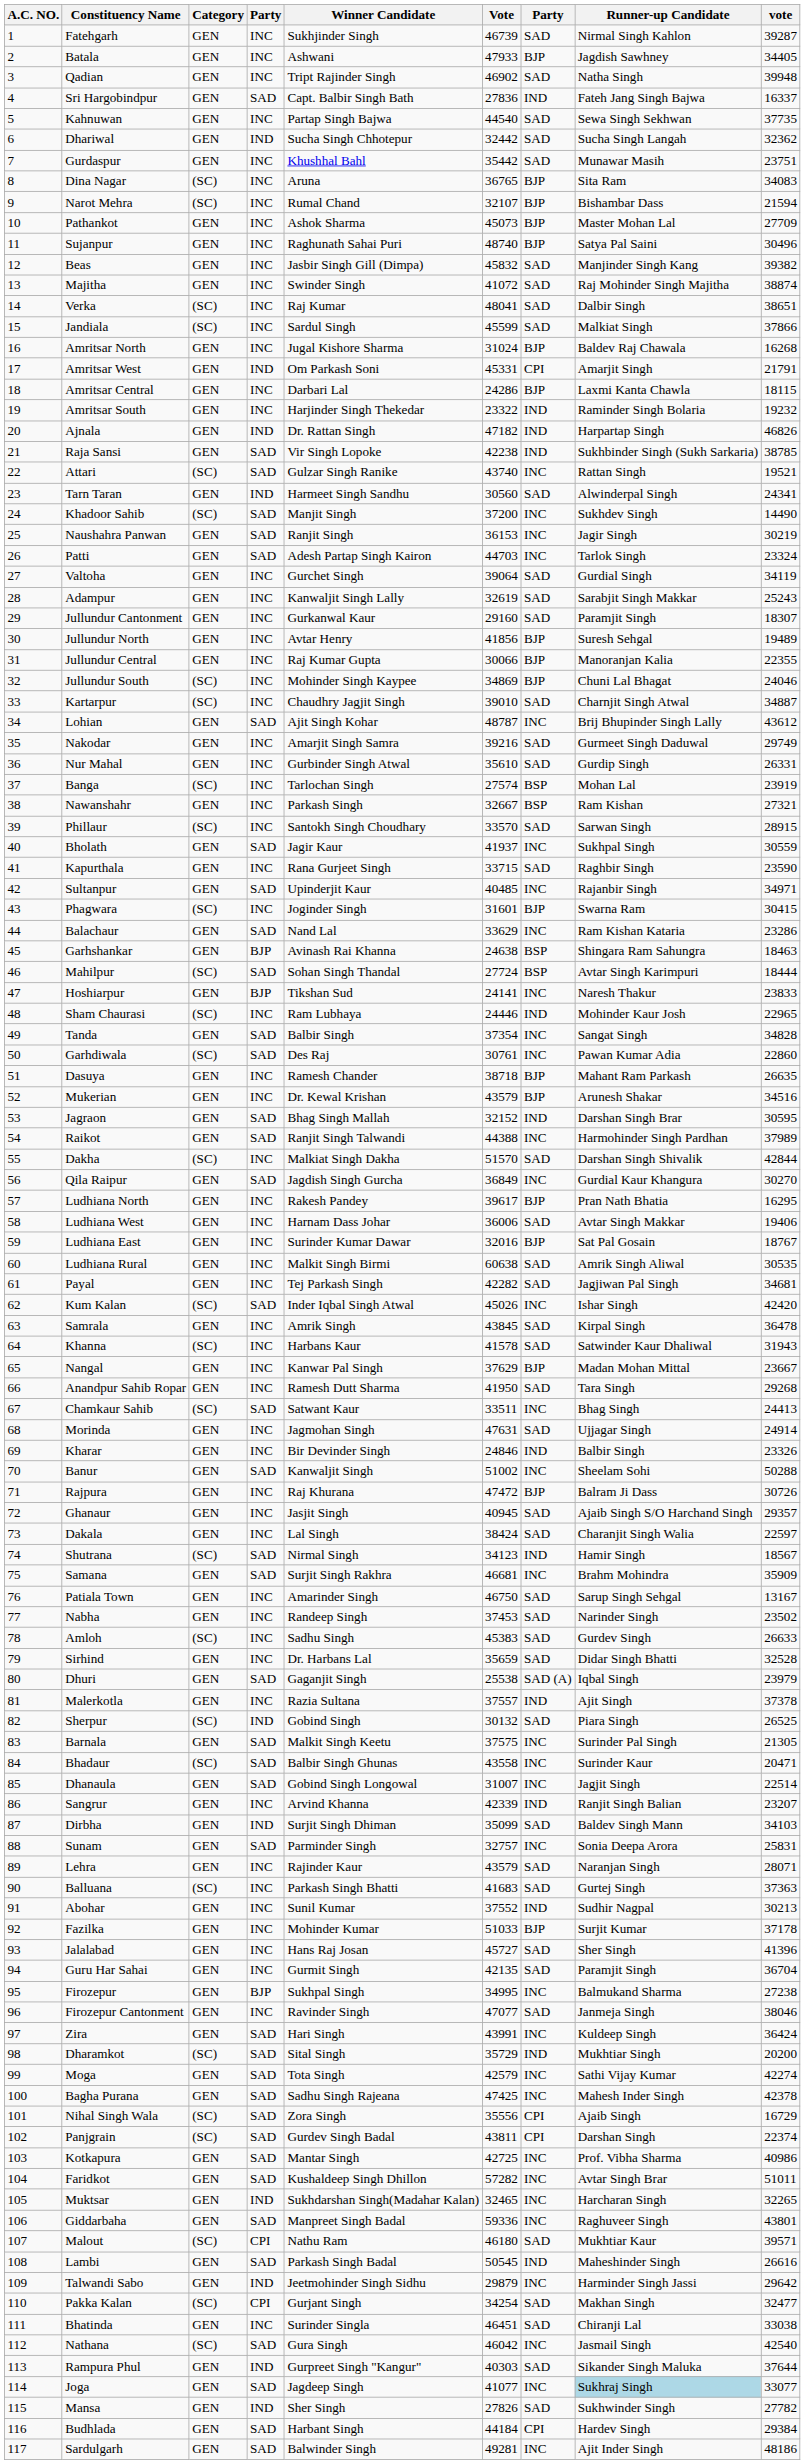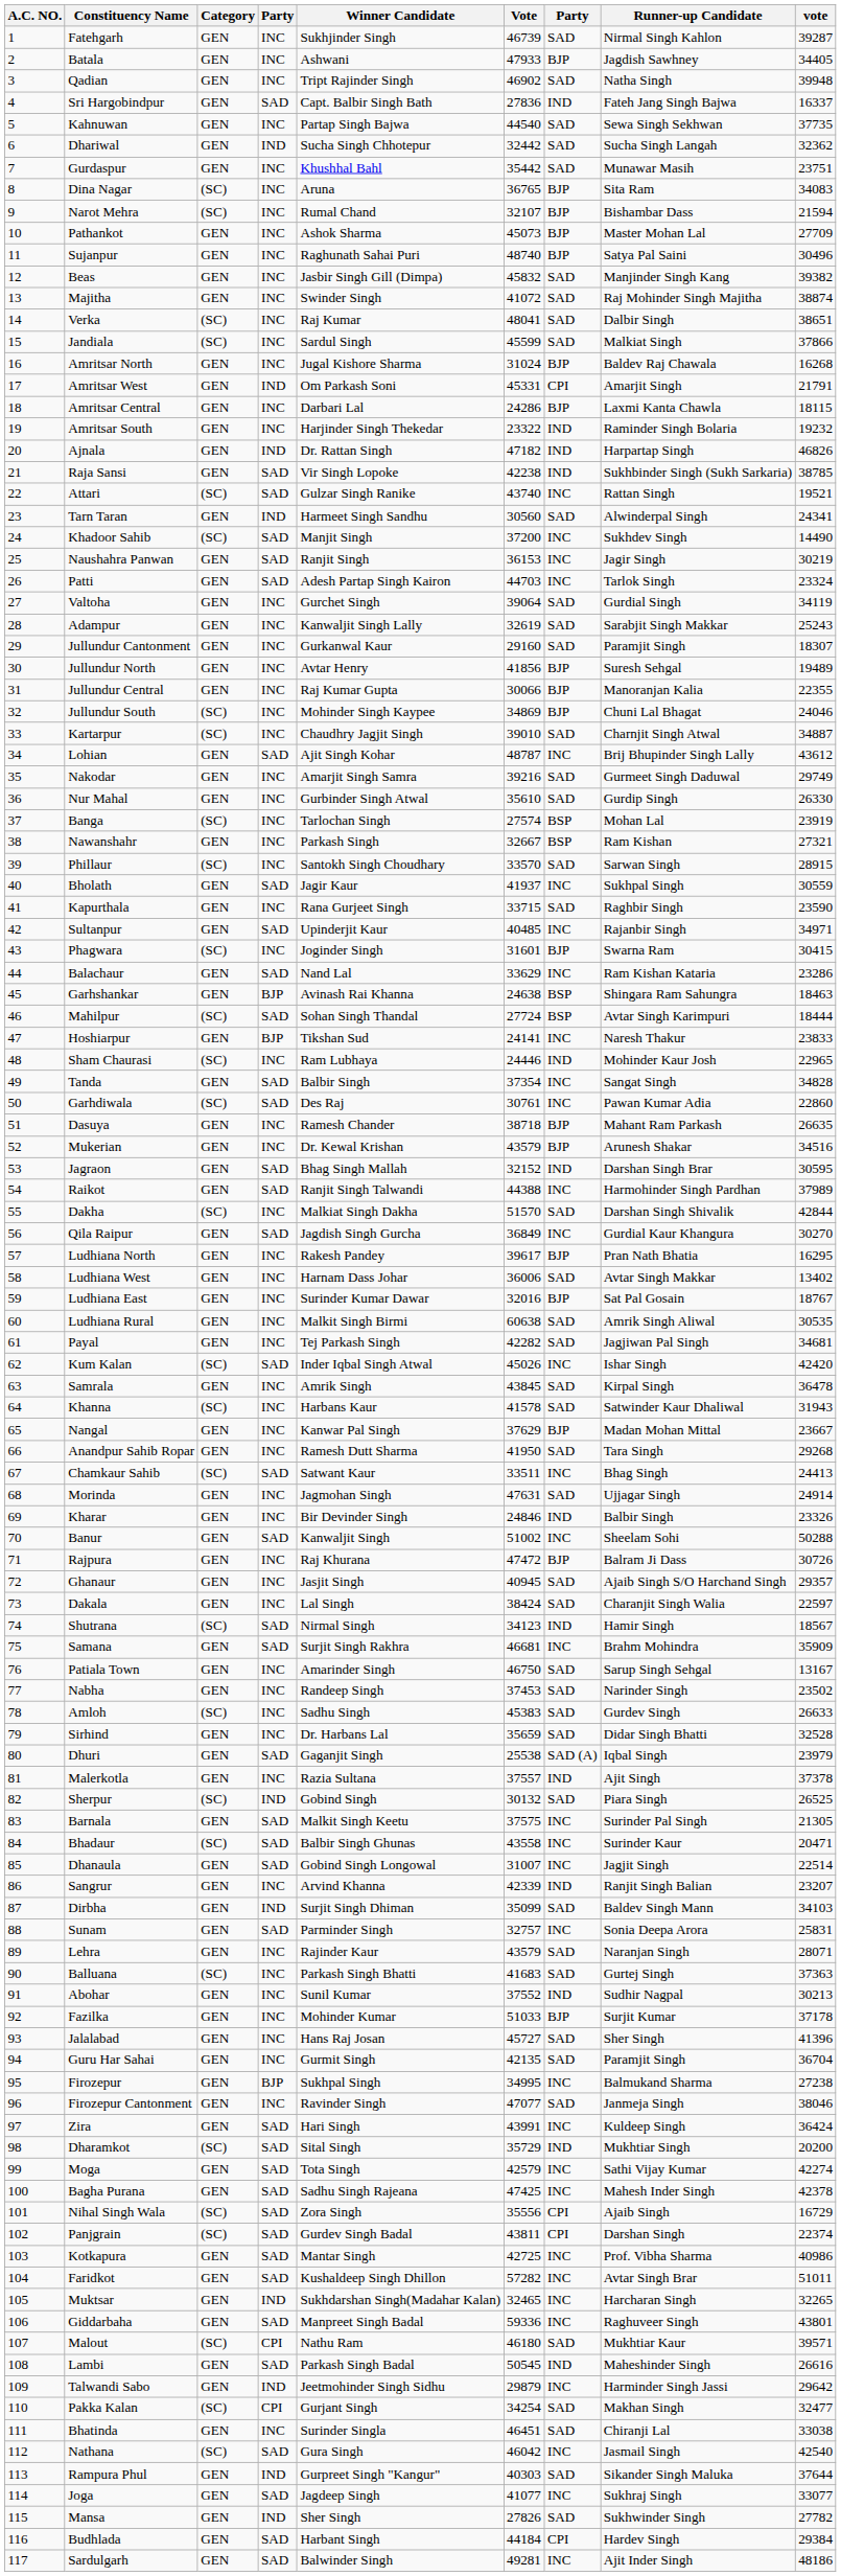Nur Mahal | vote: 26331 -> 26330
Ludhiana West | vote: 19406 -> 13402
Joga | Runner-up Candidate: lightblue background -> no background
